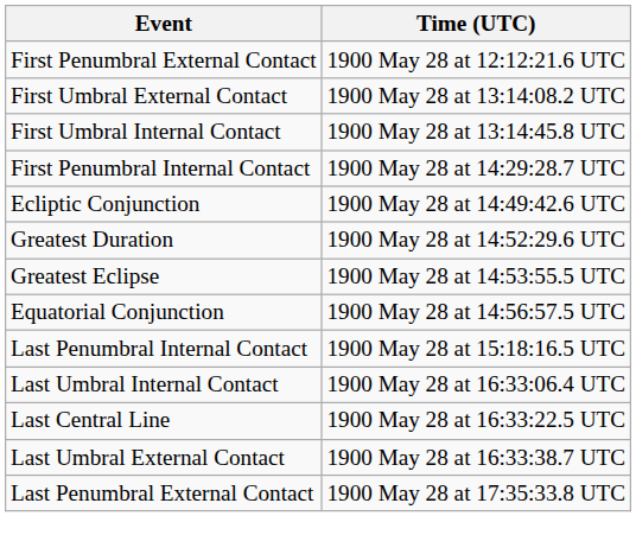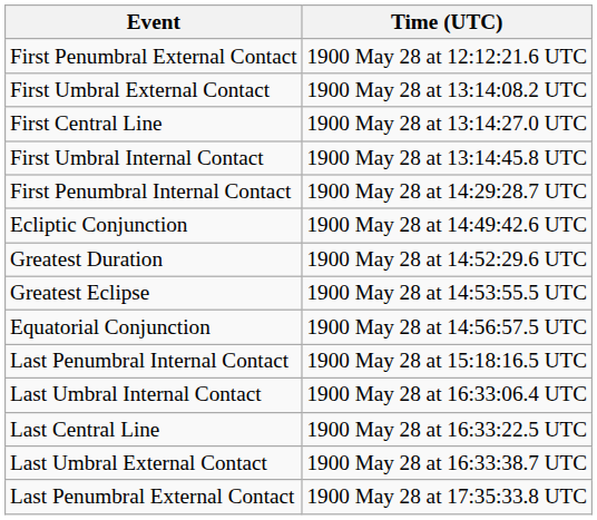+ row: First Central Line | 1900 May 28 at 13:14:27.0 UTC
